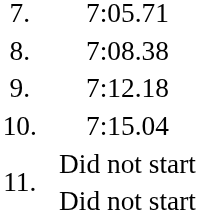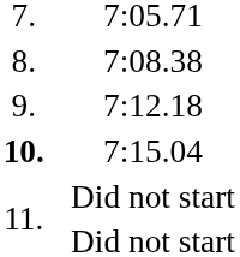10. | column 1: normal -> bold
